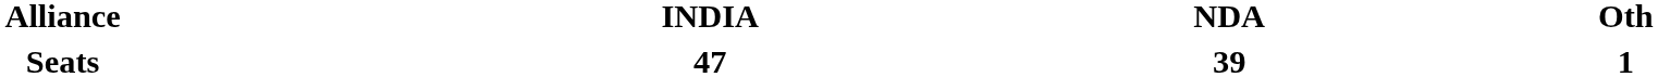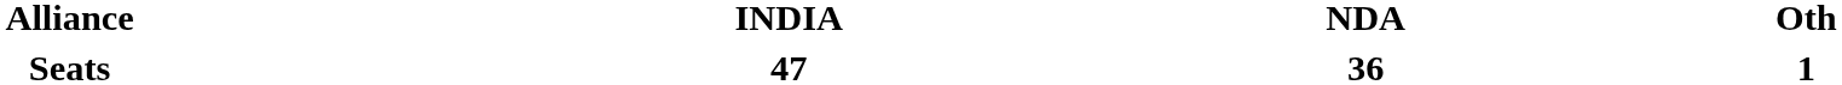Seats | NDA: 39 -> 36
